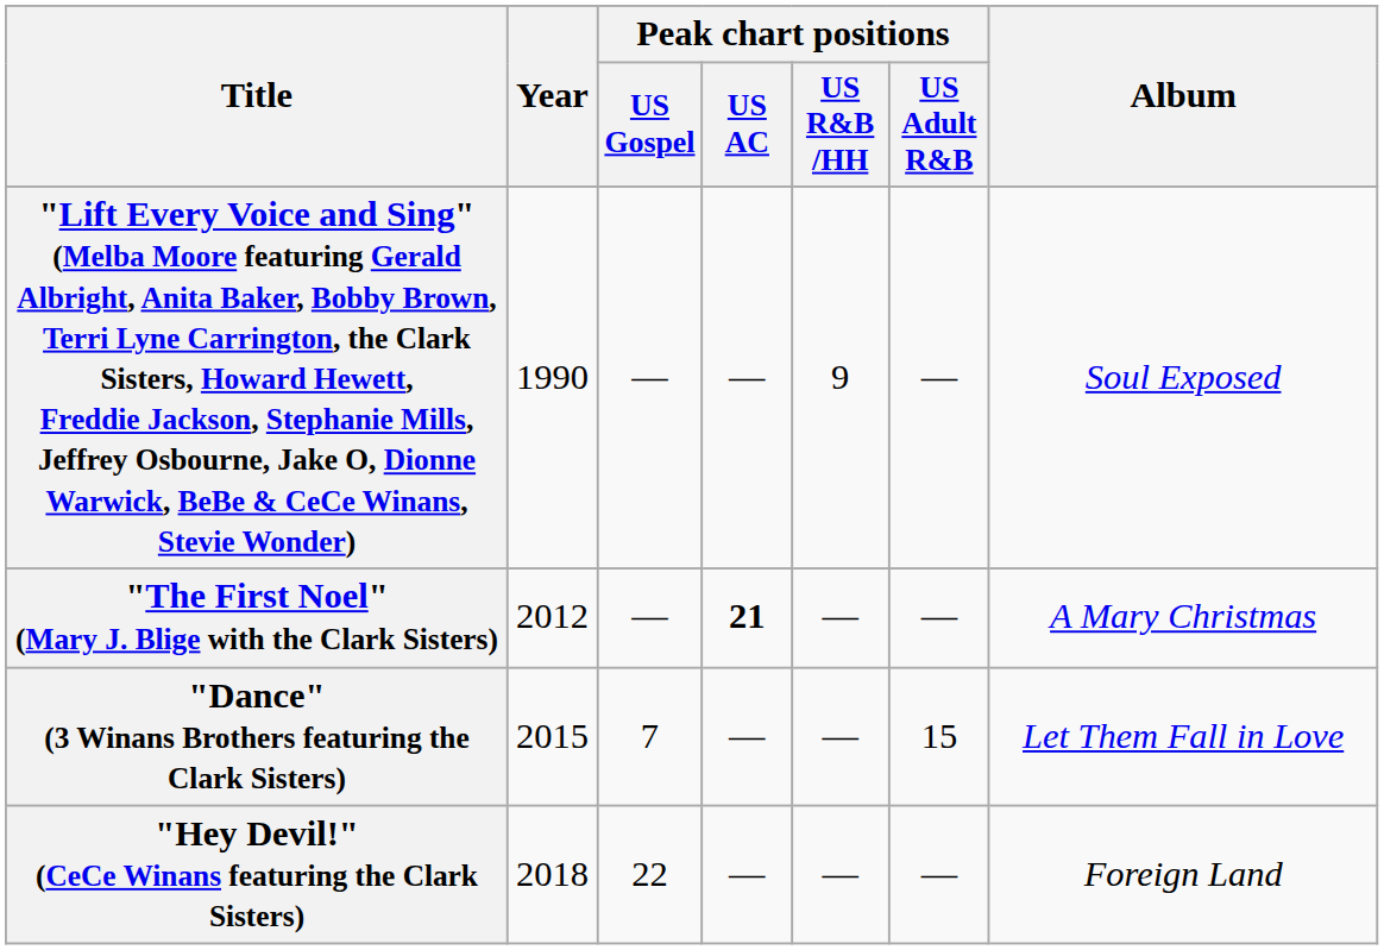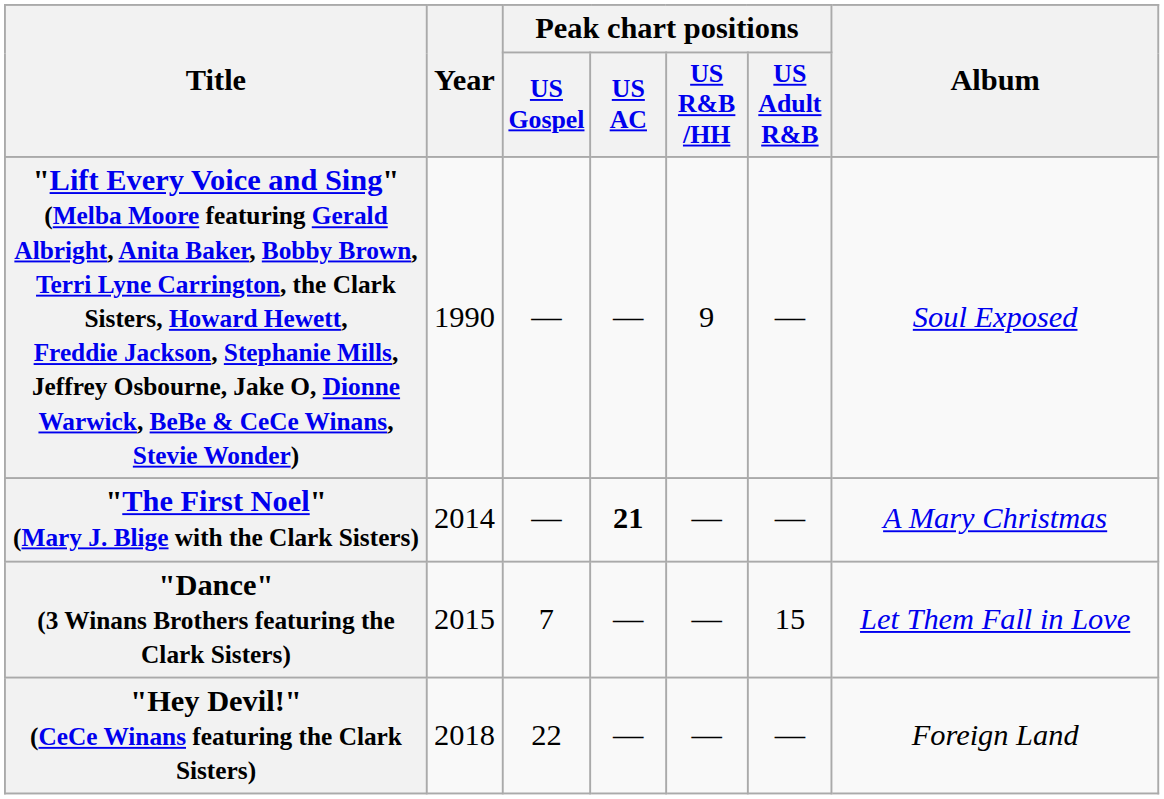"The First Noel" (Mary J. Blige with the Clark Sisters) | Year: 2012 -> 2014
